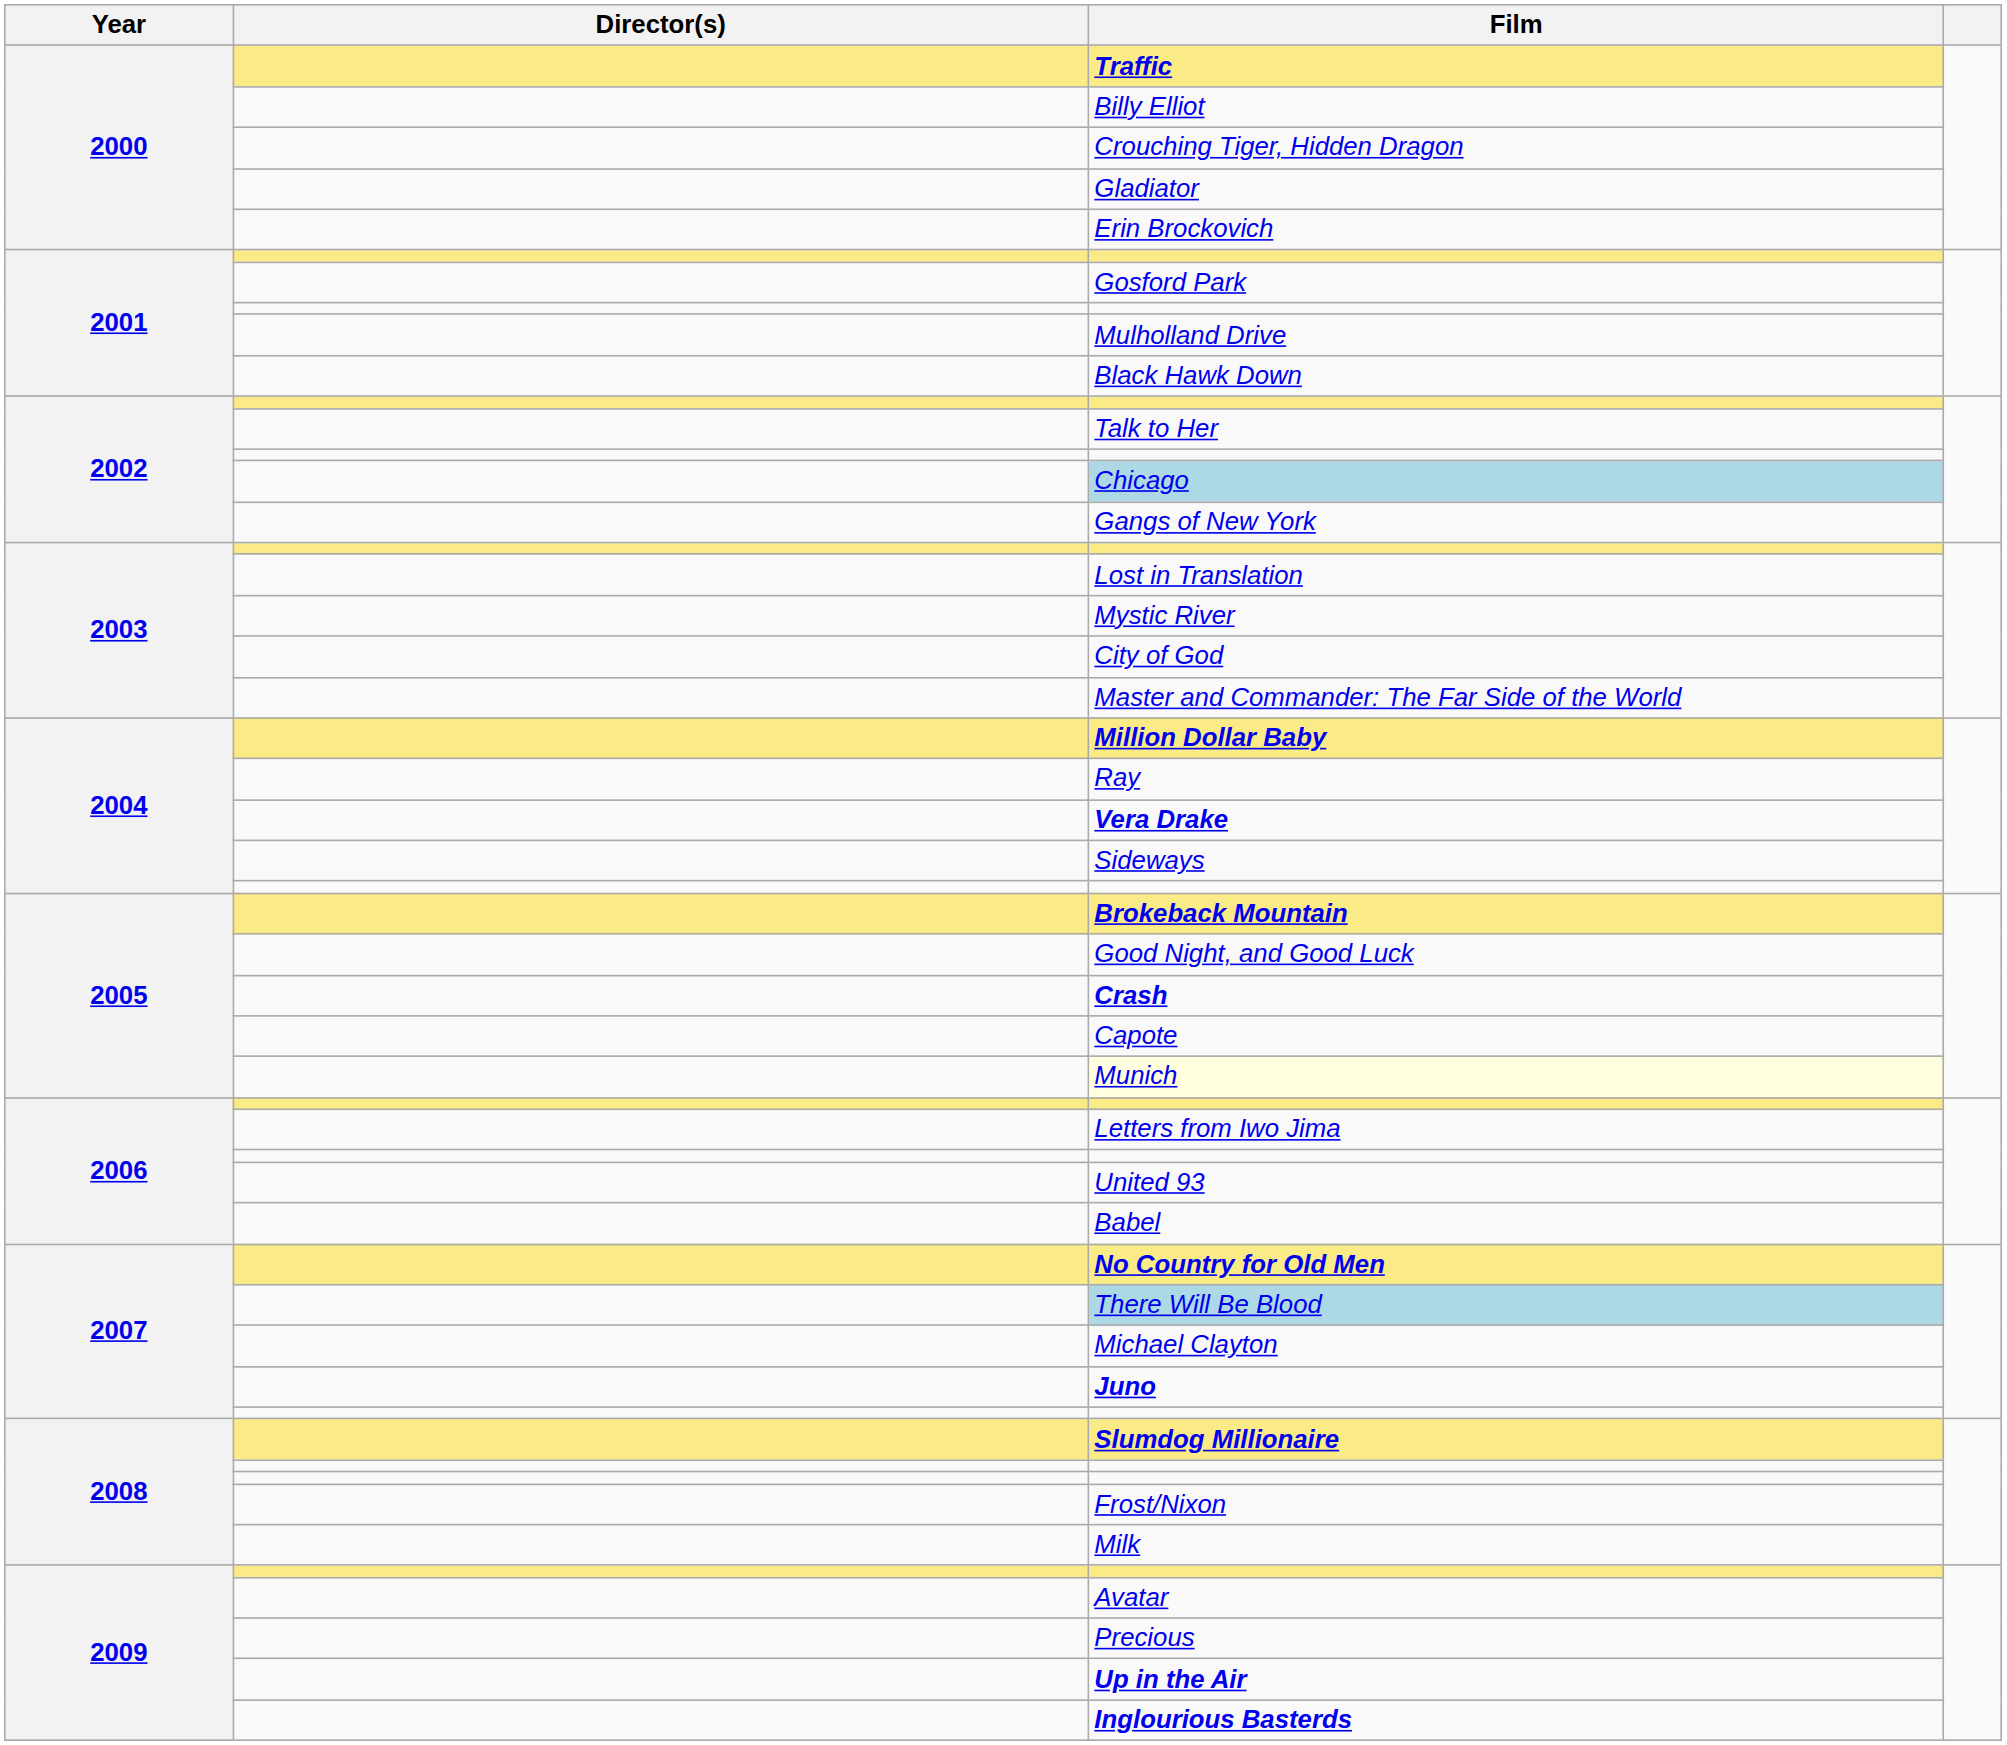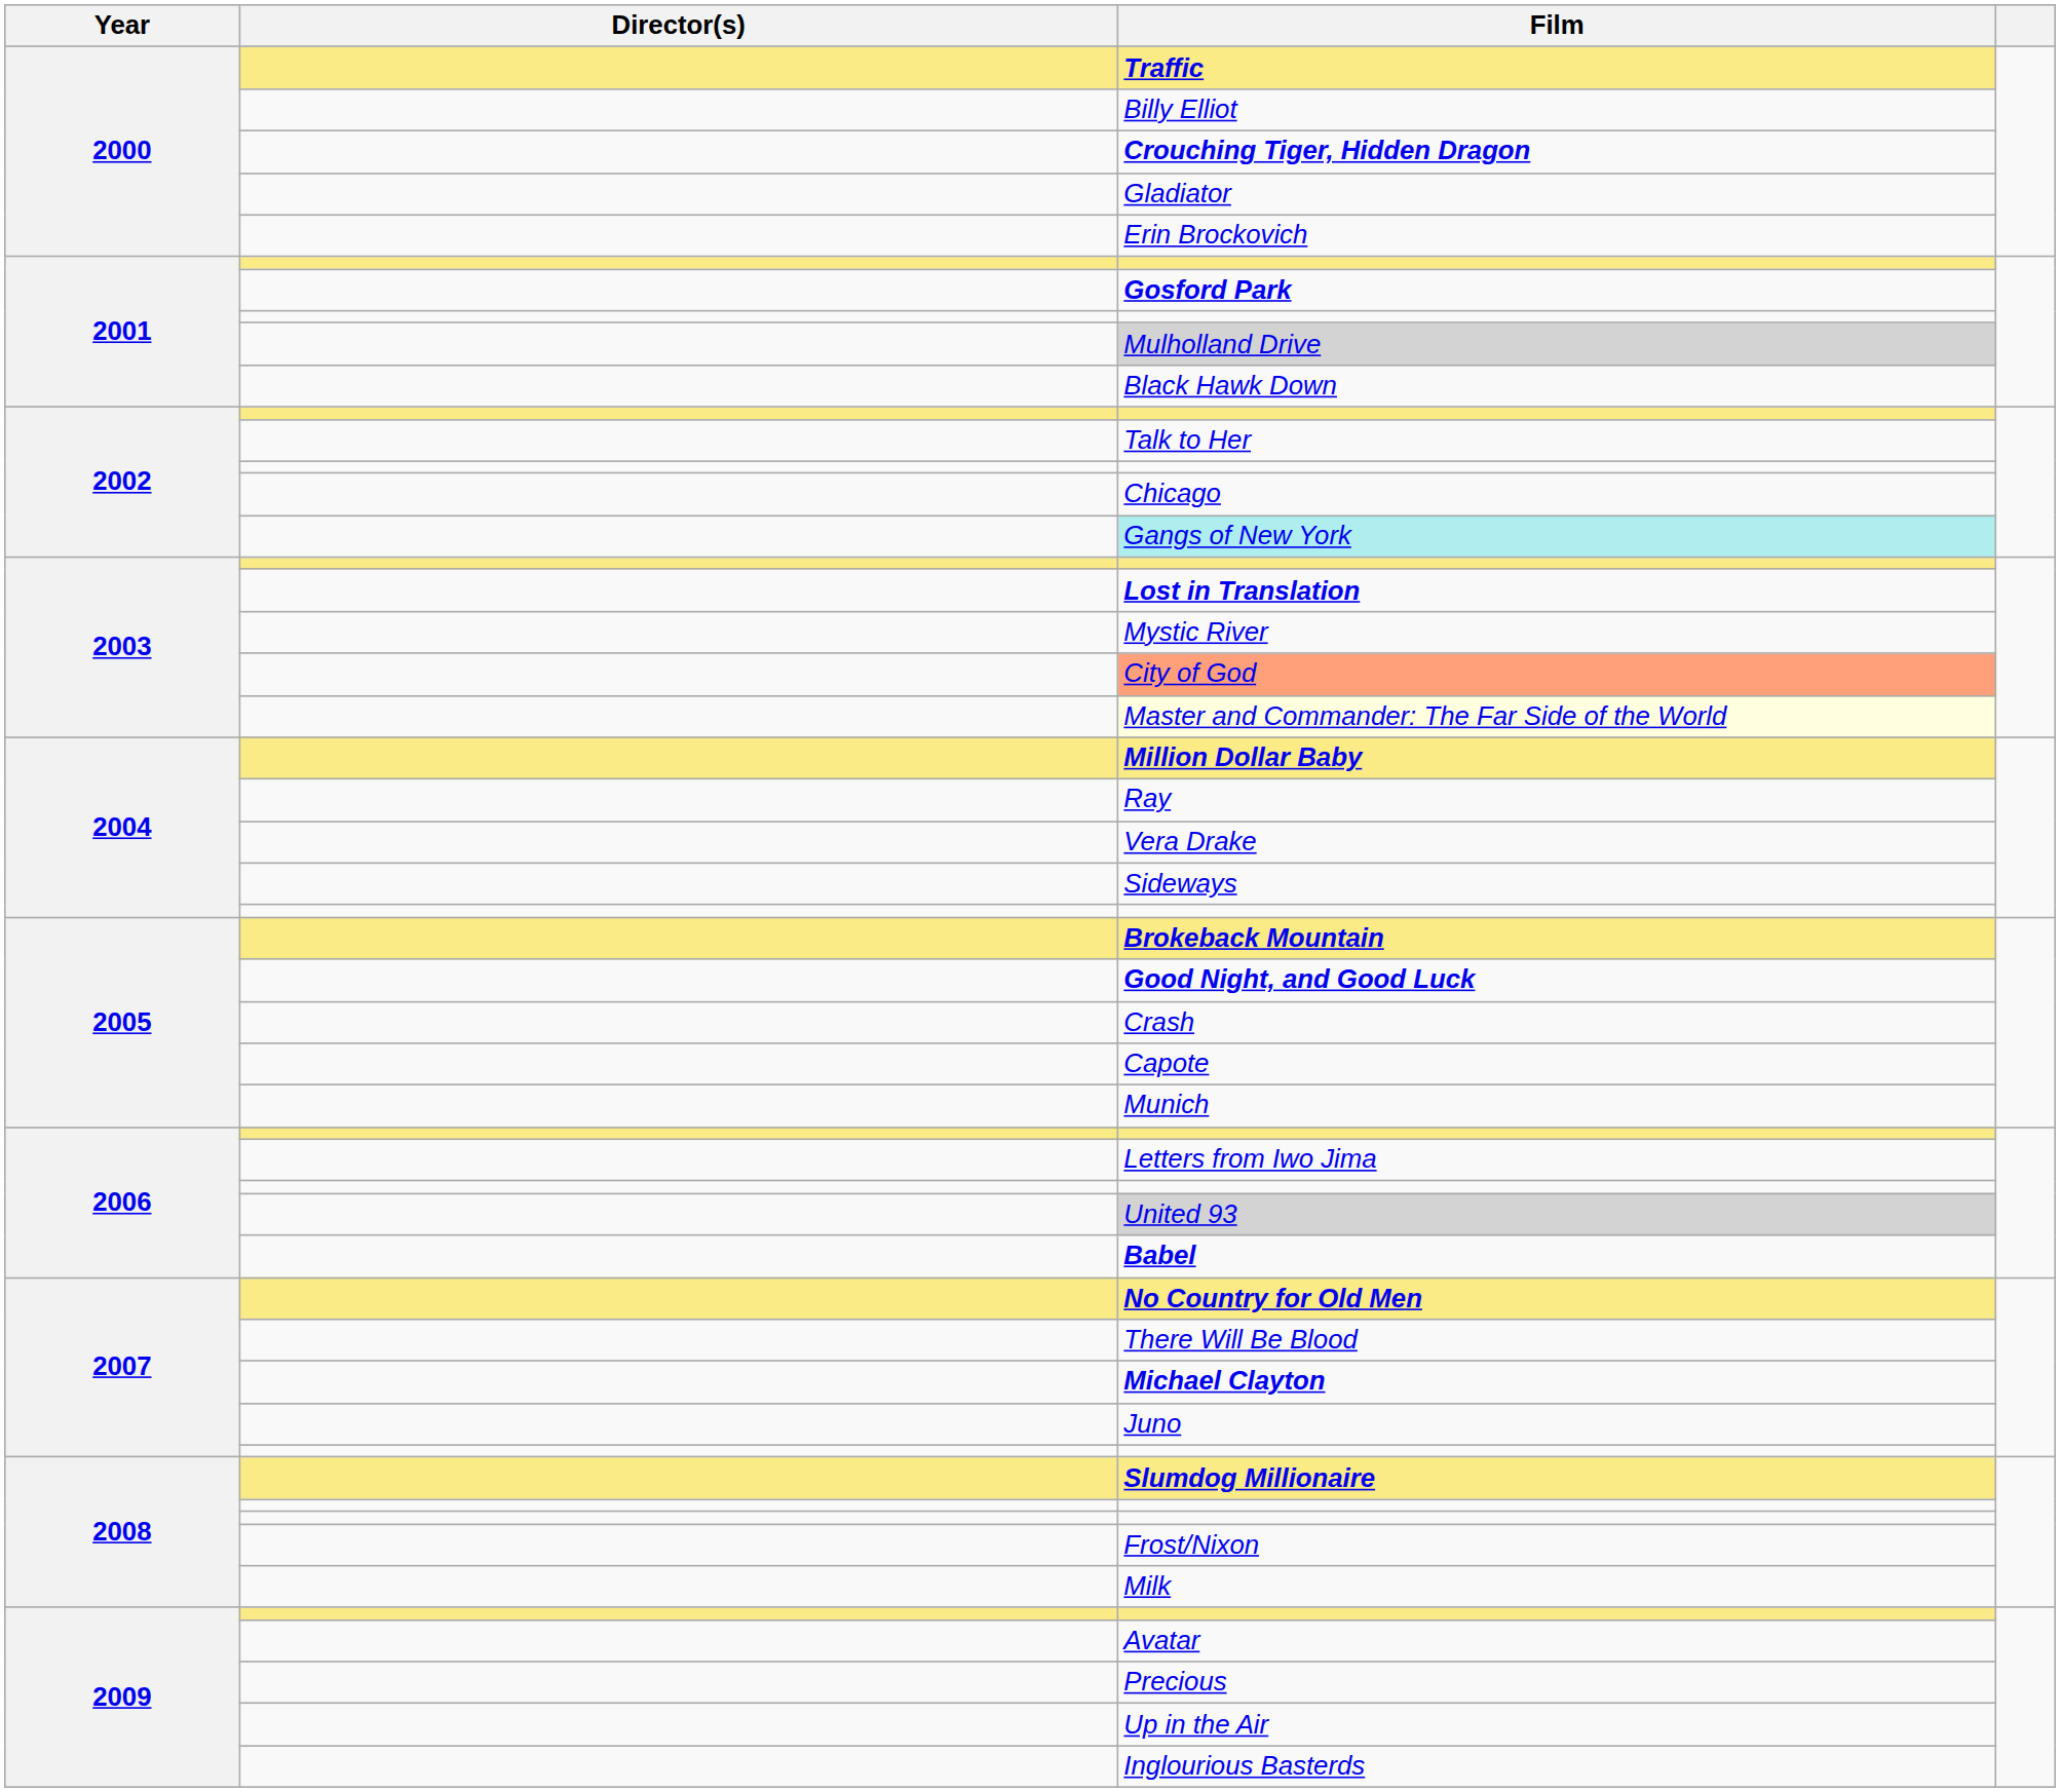Crouching Tiger, Hidden Dragon | Film: normal -> bold
Gosford Park | Film: normal -> bold
Mulholland Drive | Film: no background -> lightgrey background
Chicago | Film: lightblue background -> no background
Gangs of New York | Film: no background -> paleturquoise background
Lost in Translation | Film: normal -> bold
City of God | Film: no background -> lightsalmon background
Master and Commander: The Far Side of the World | Film: no background -> lightyellow background
Vera Drake | Film: bold -> normal
Good Night, and Good Luck | Film: normal -> bold
Crash | Film: bold -> normal
Munich | Film: lightyellow background -> no background
United 93 | Film: no background -> lightgrey background
Babel | Film: normal -> bold
There Will Be Blood | Film: lightblue background -> no background
Michael Clayton | Film: normal -> bold
Juno | Film: bold -> normal
Up in the Air | Film: bold -> normal
Inglourious Basterds | Film: bold -> normal
